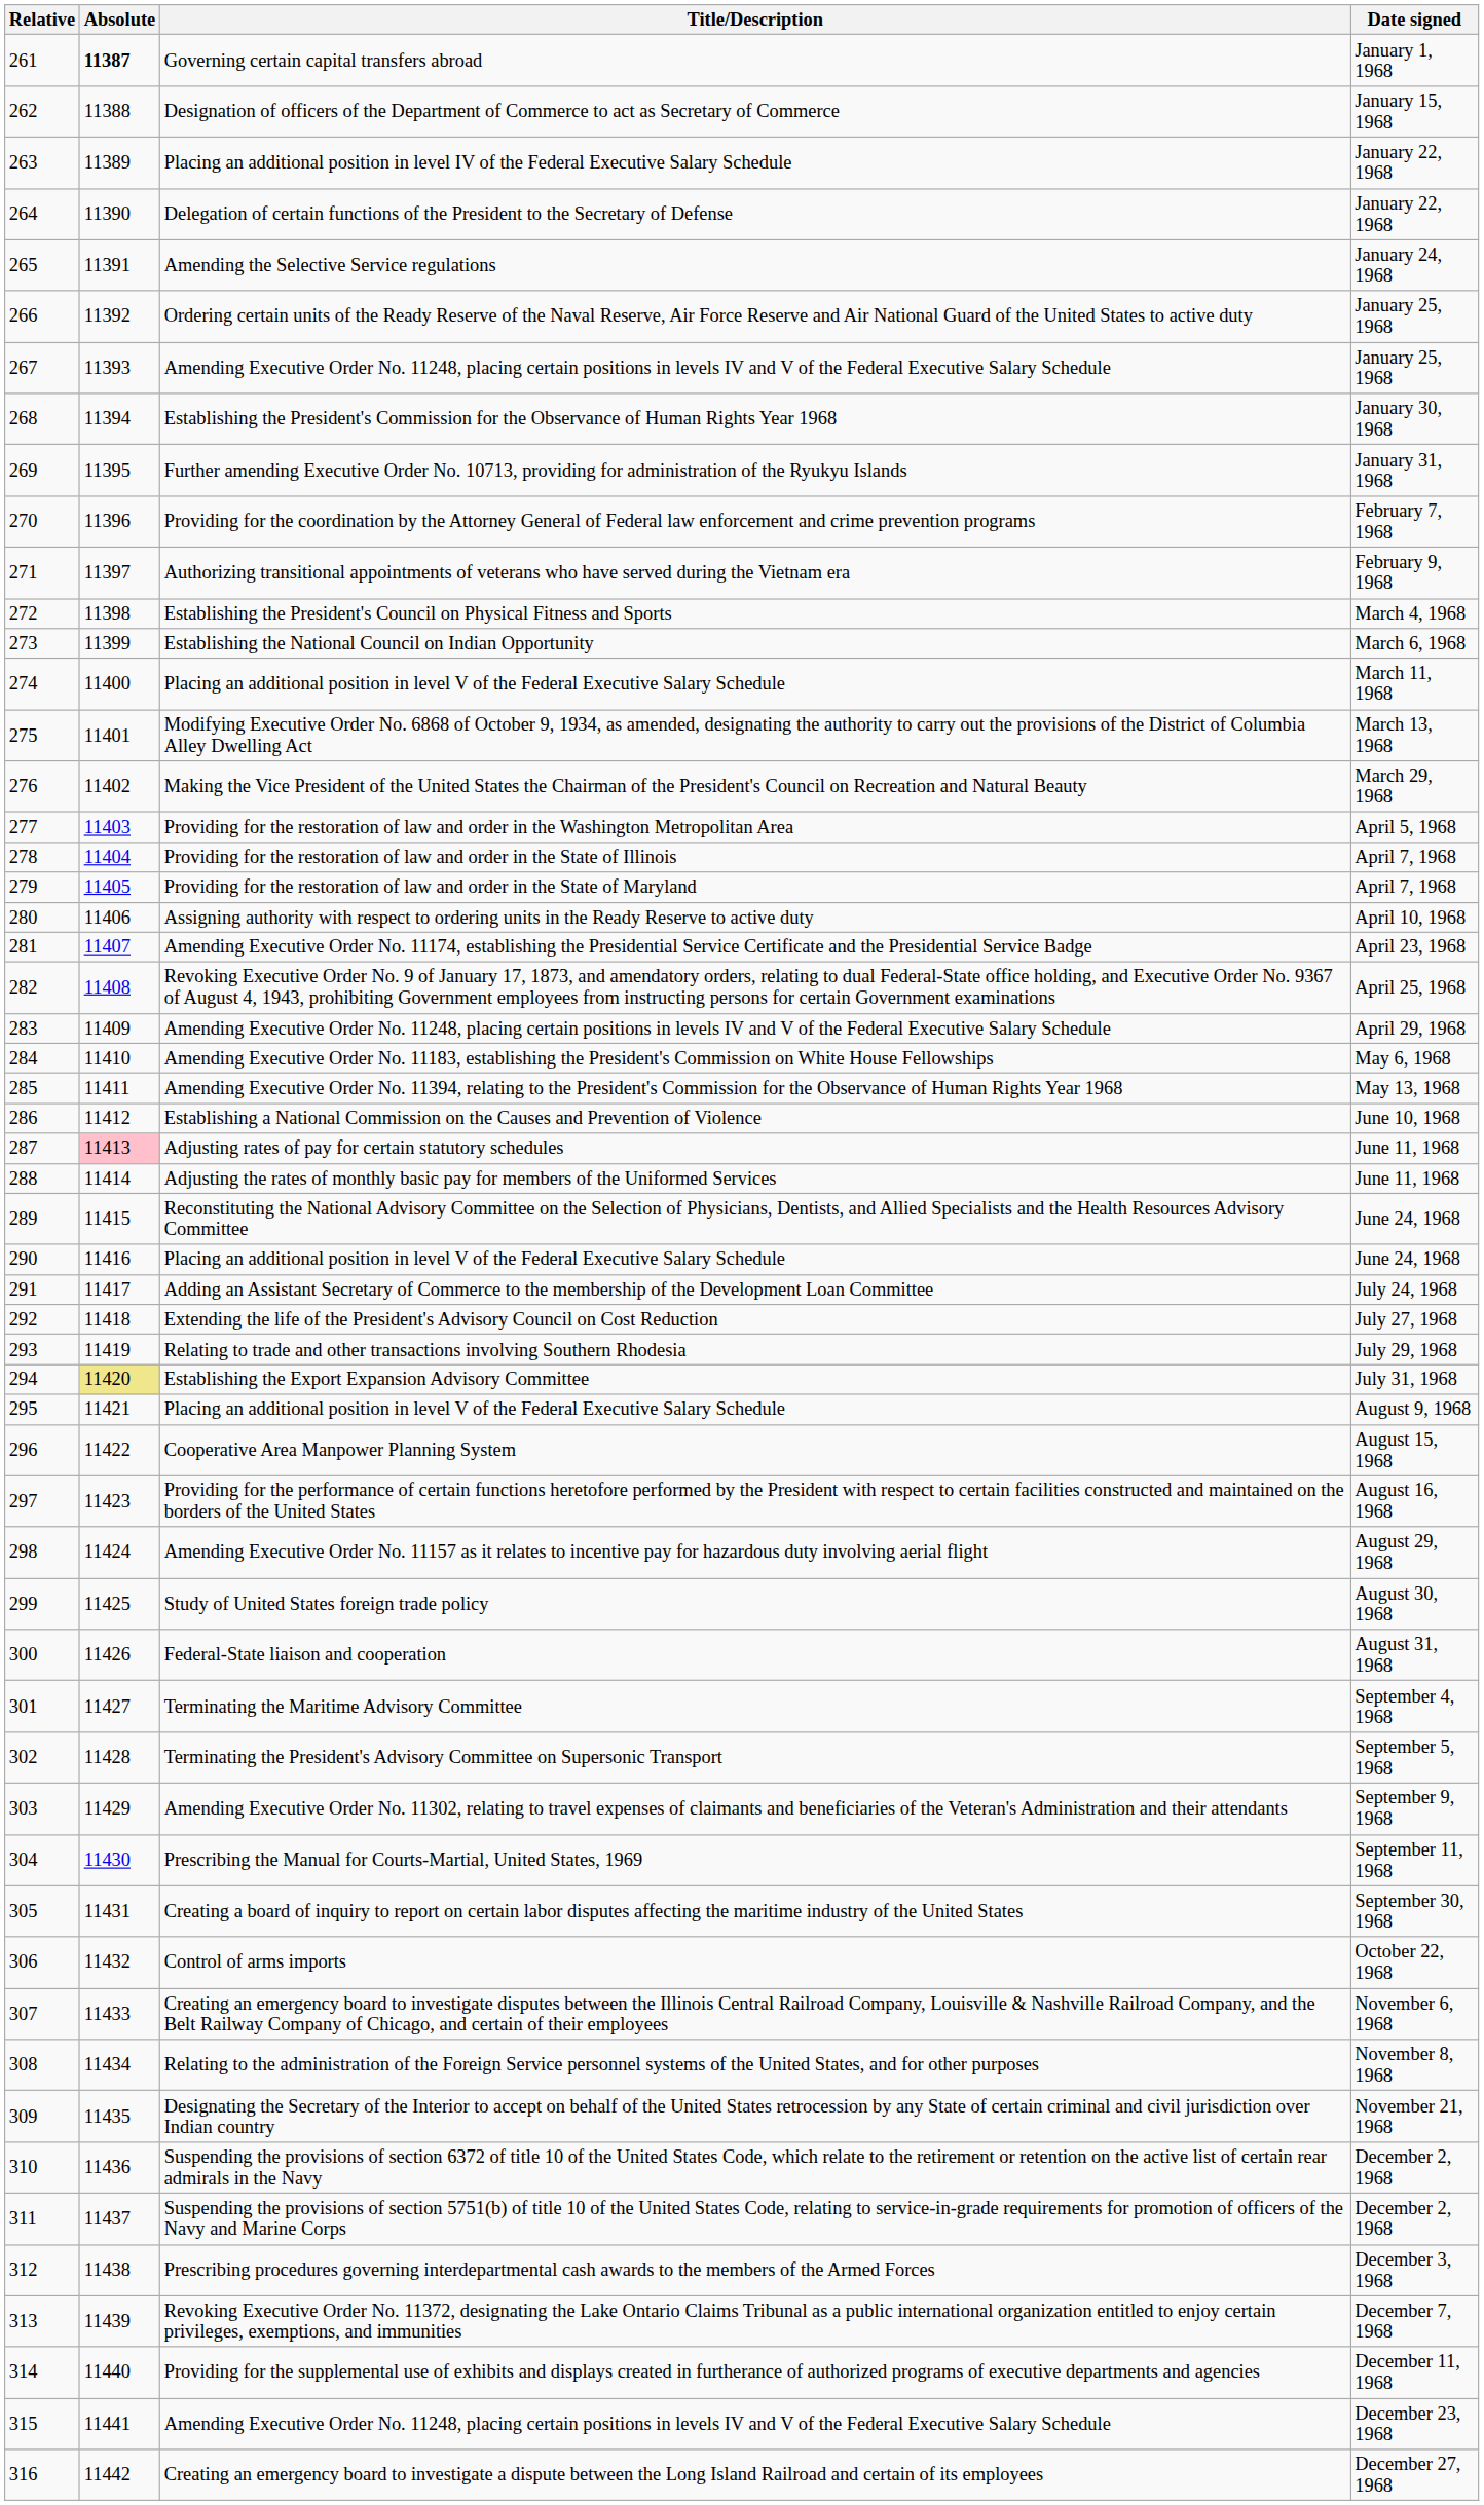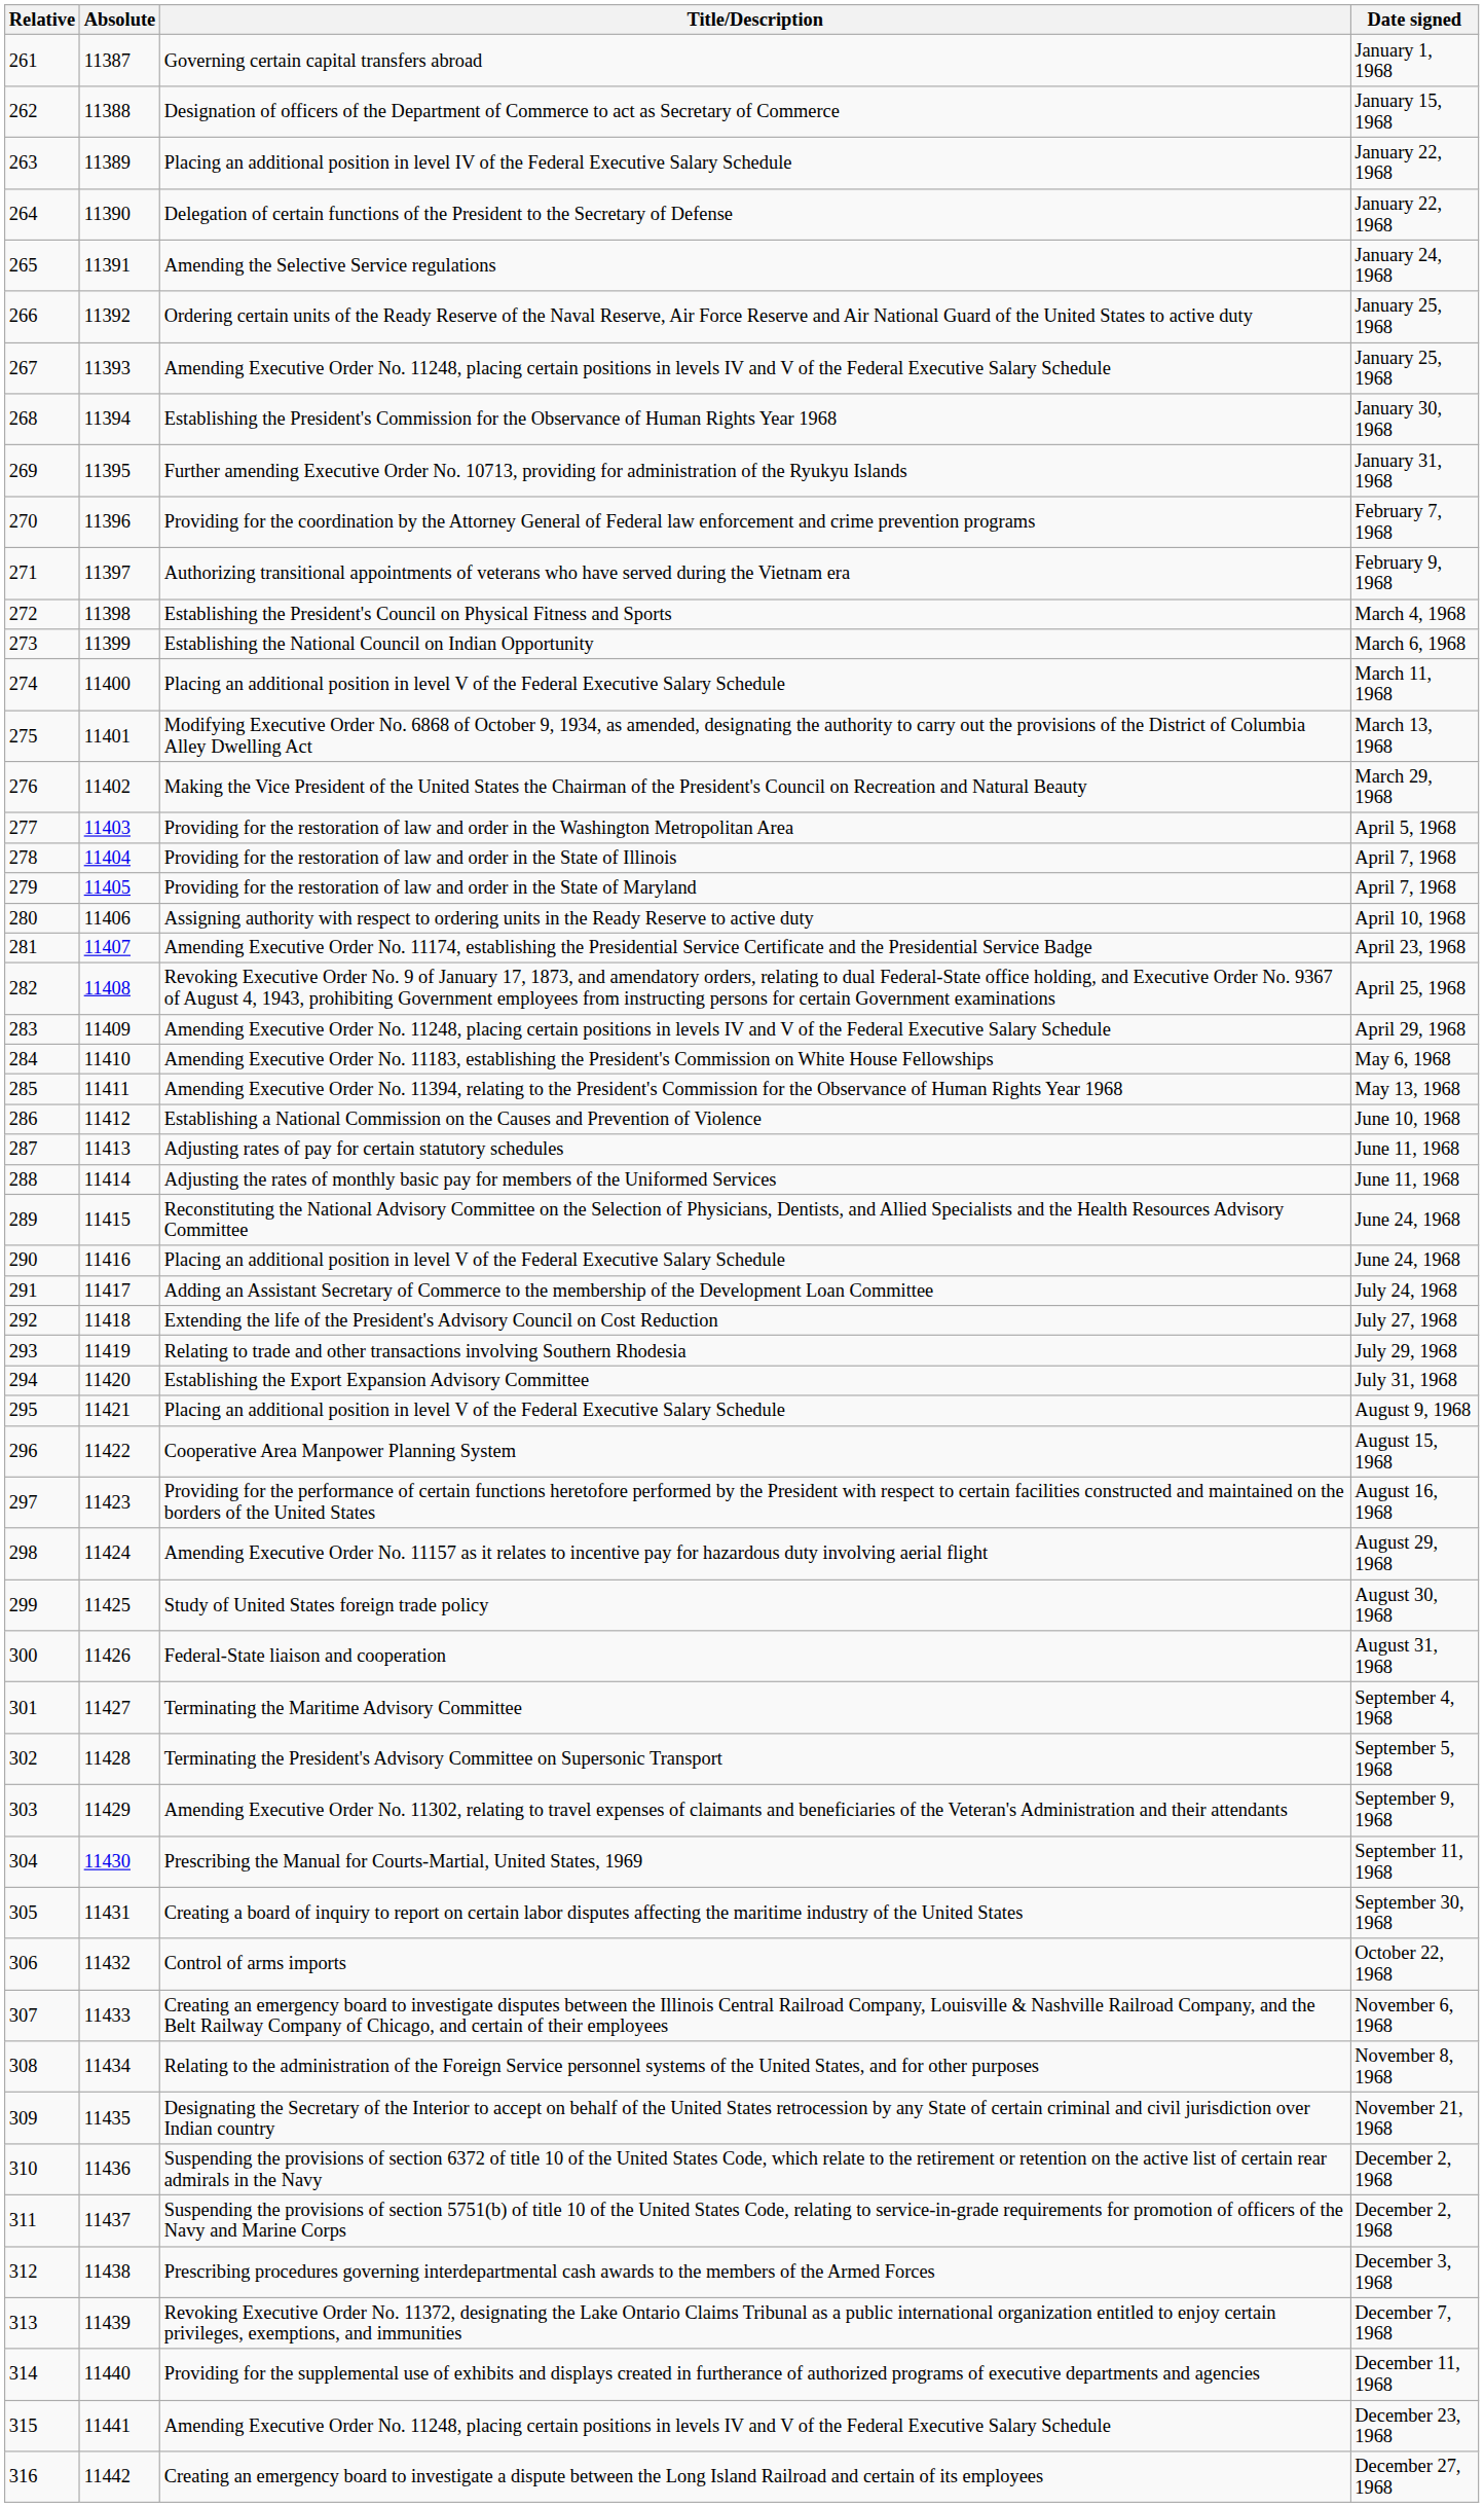Governing certain capital transfers abroad | Absolute: bold -> normal
Adjusting rates of pay for certain statutory schedules | Absolute: pink background -> no background
Establishing the Export Expansion Advisory Committee | Absolute: khaki background -> no background
